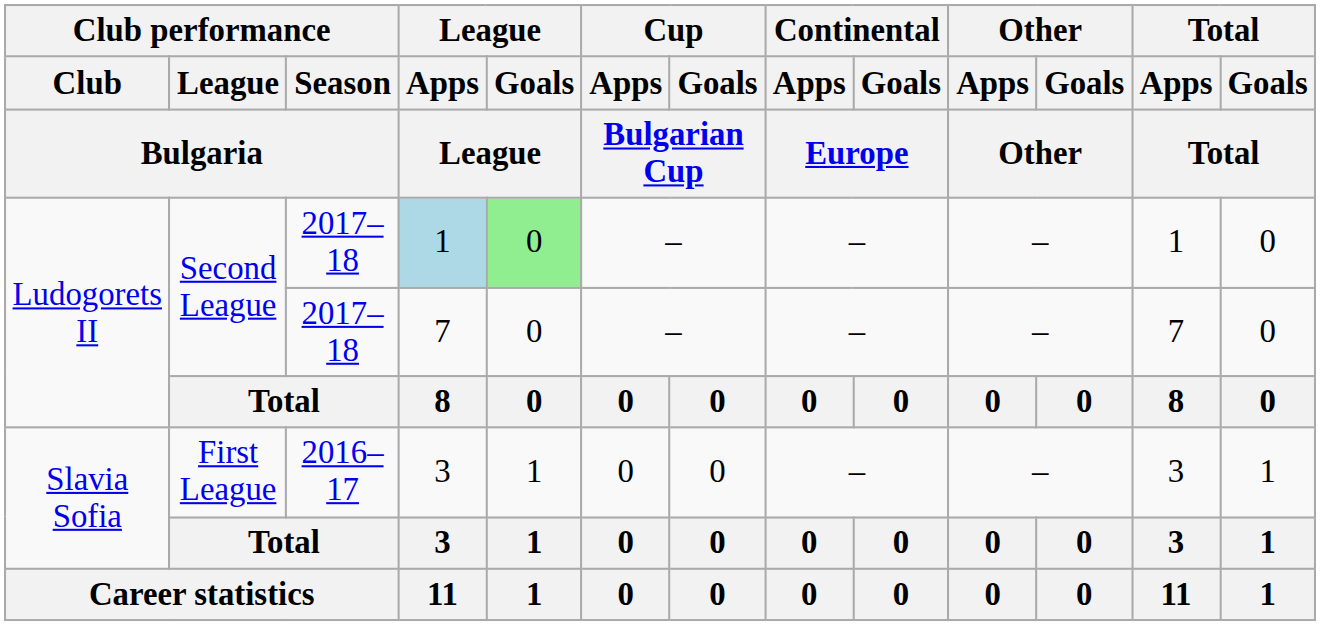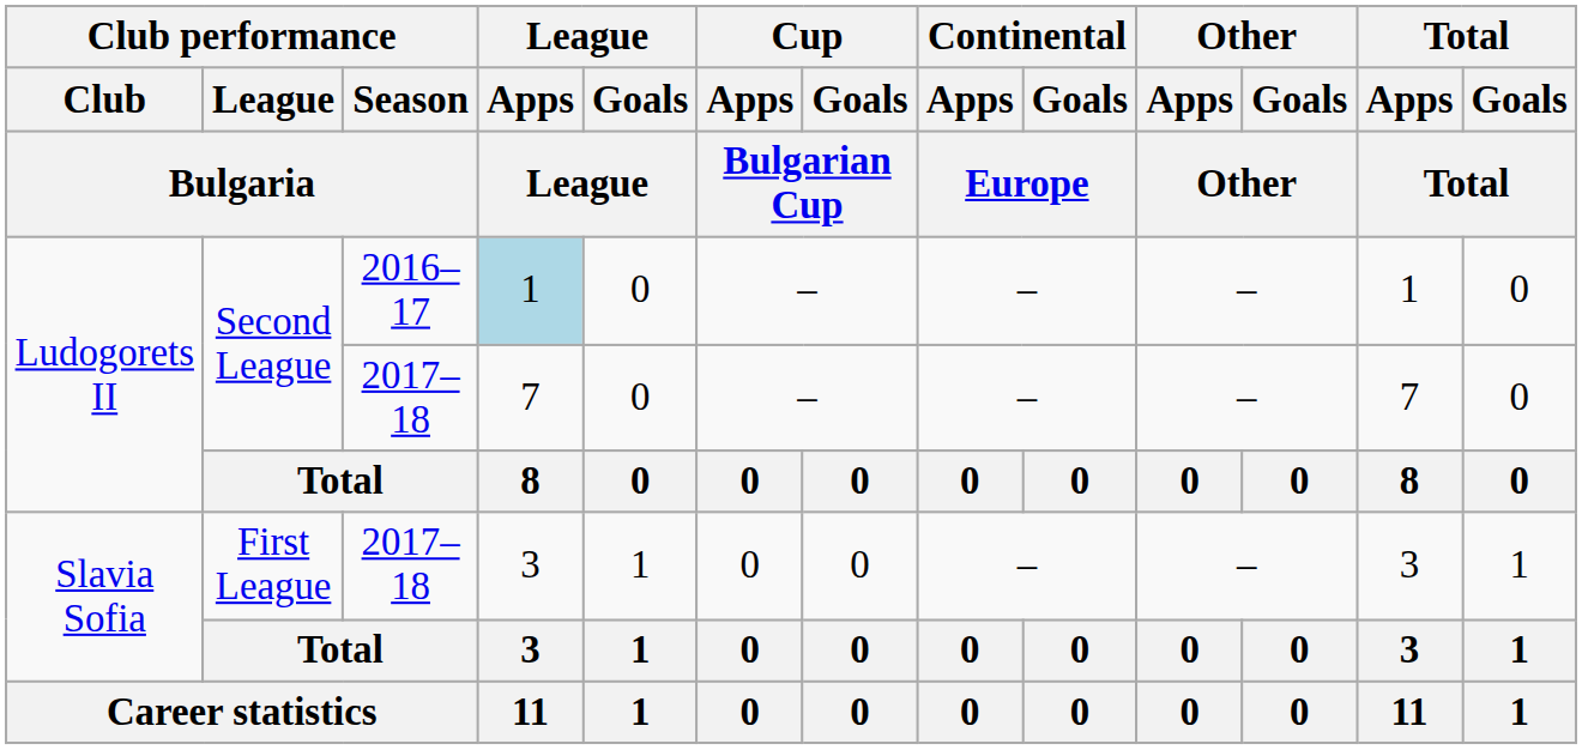row 4 | Club performance / Season / Bulgaria: 2017–18 -> 2016–17
row 4 | League / Goals / League: lightgreen background -> no background
row 7 | Club performance / Season / Bulgaria: 2016–17 -> 2017–18
